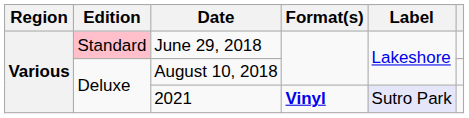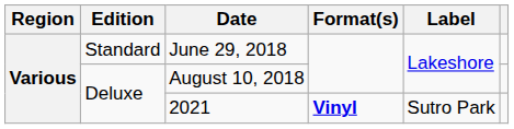June 29, 2018 | Edition: pink background -> no background
2021 | Label: lavender background -> no background
